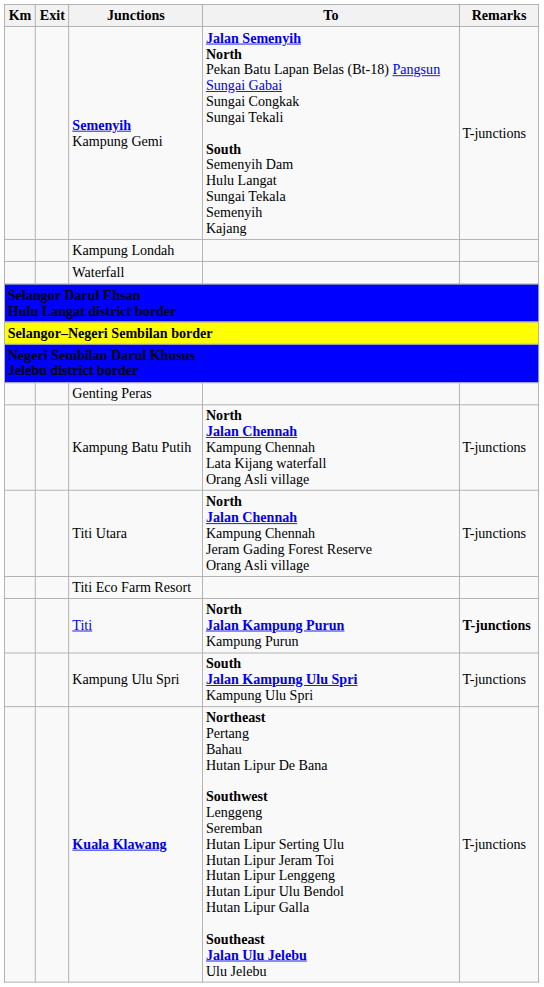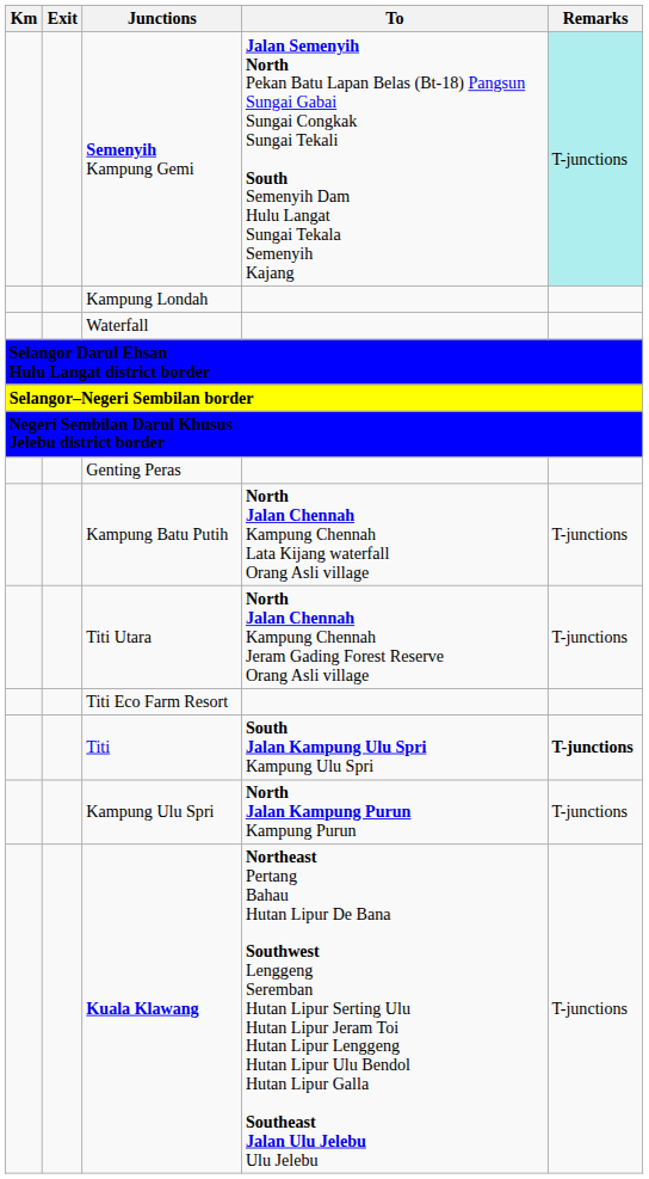Semenyih Kampung Gemi | Remarks: no background -> paleturquoise background
Titi | To: North Jalan Kampung Purun Kampung Purun -> South Jalan Kampung Ulu Spri Kampung Ulu Spri
Kampung Ulu Spri | To: South Jalan Kampung Ulu Spri Kampung Ulu Spri -> North Jalan Kampung Purun Kampung Purun
